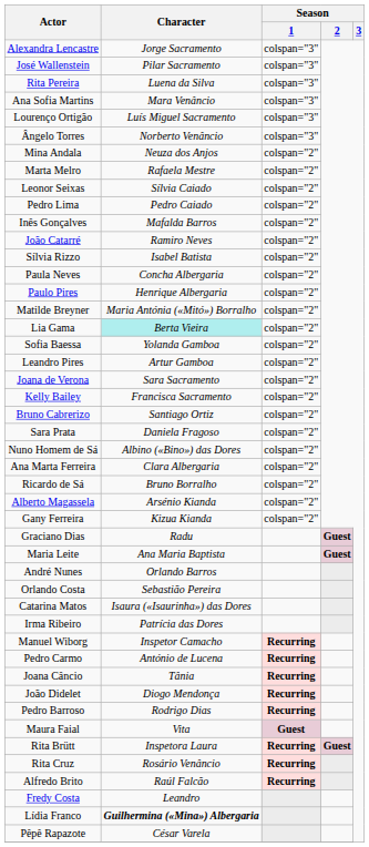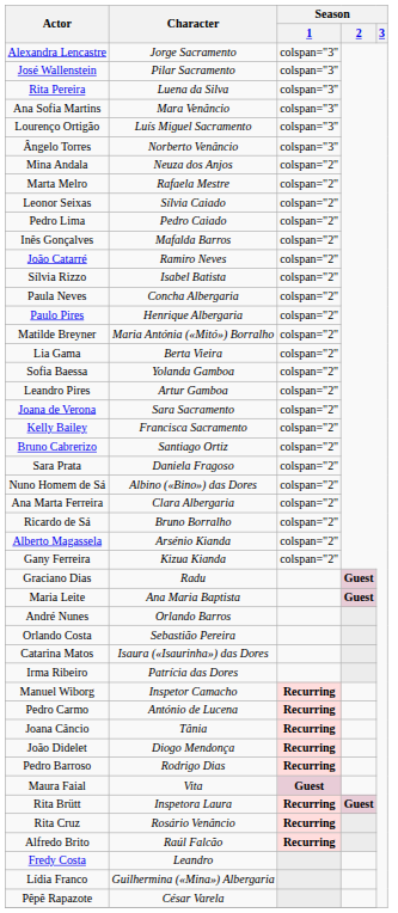Lia Gama | Character: paleturquoise background -> no background
Lídia Franco | Character: bold -> normal
